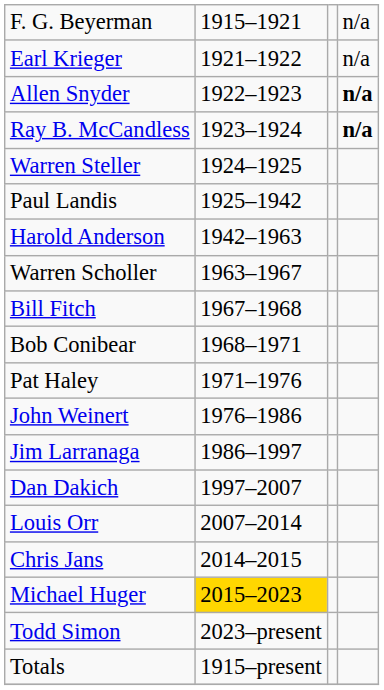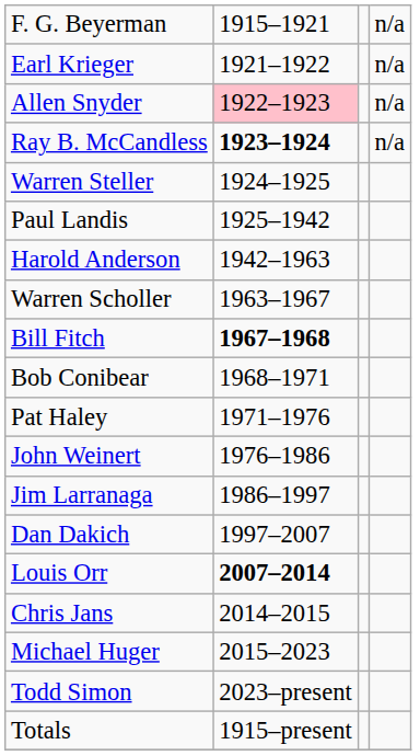Allen Snyder | column 2: no background -> pink background
Allen Snyder | column 4: bold -> normal
Ray B. McCandless | column 2: normal -> bold
Ray B. McCandless | column 4: bold -> normal
Bill Fitch | column 2: normal -> bold
Louis Orr | column 2: normal -> bold
Michael Huger | column 2: gold background -> no background
